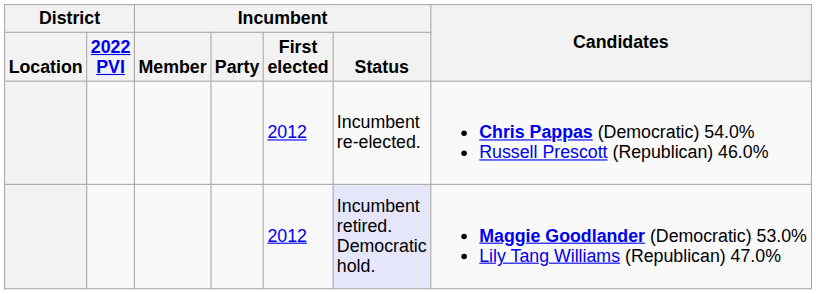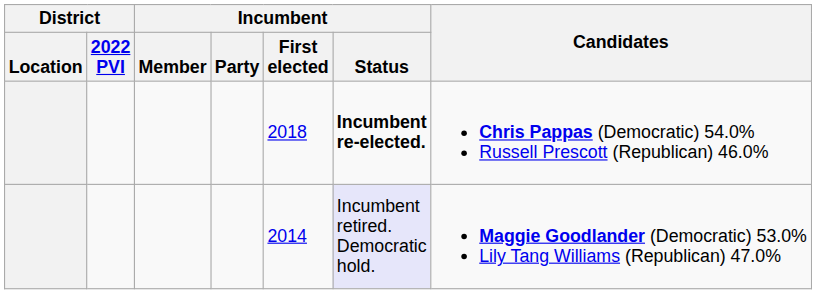row 3 | Incumbent / First elected: 2012 -> 2018
row 3 | Incumbent / Status: normal -> bold
row 4 | Incumbent / First elected: 2012 -> 2014
